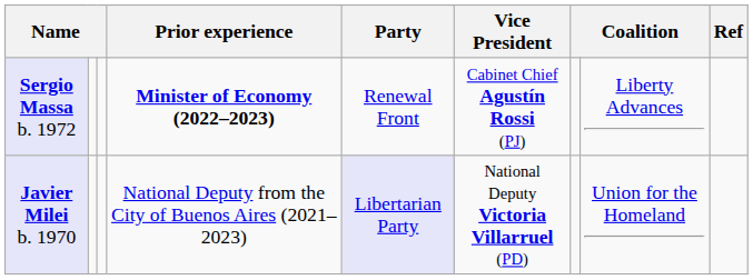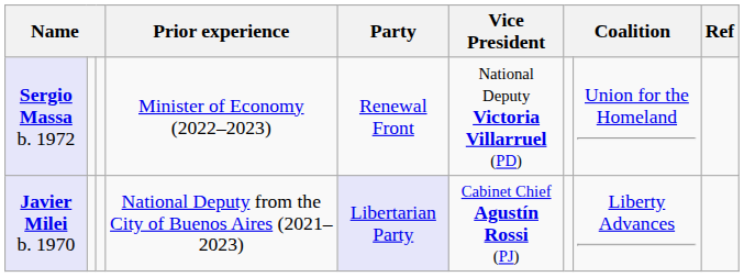Sergio Massa b. 1972 | Prior experience: bold -> normal
Sergio Massa b. 1972 | Vice President: Cabinet Chief Agustín Rossi (PJ) -> National Deputy Victoria Villarruel (PD)
Sergio Massa b. 1972 | column 8: Liberty Advances -> Union for the Homeland
Javier Milei b. 1970 | Vice President: National Deputy Victoria Villarruel (PD) -> Cabinet Chief Agustín Rossi (PJ)
Javier Milei b. 1970 | column 8: Union for the Homeland -> Liberty Advances
